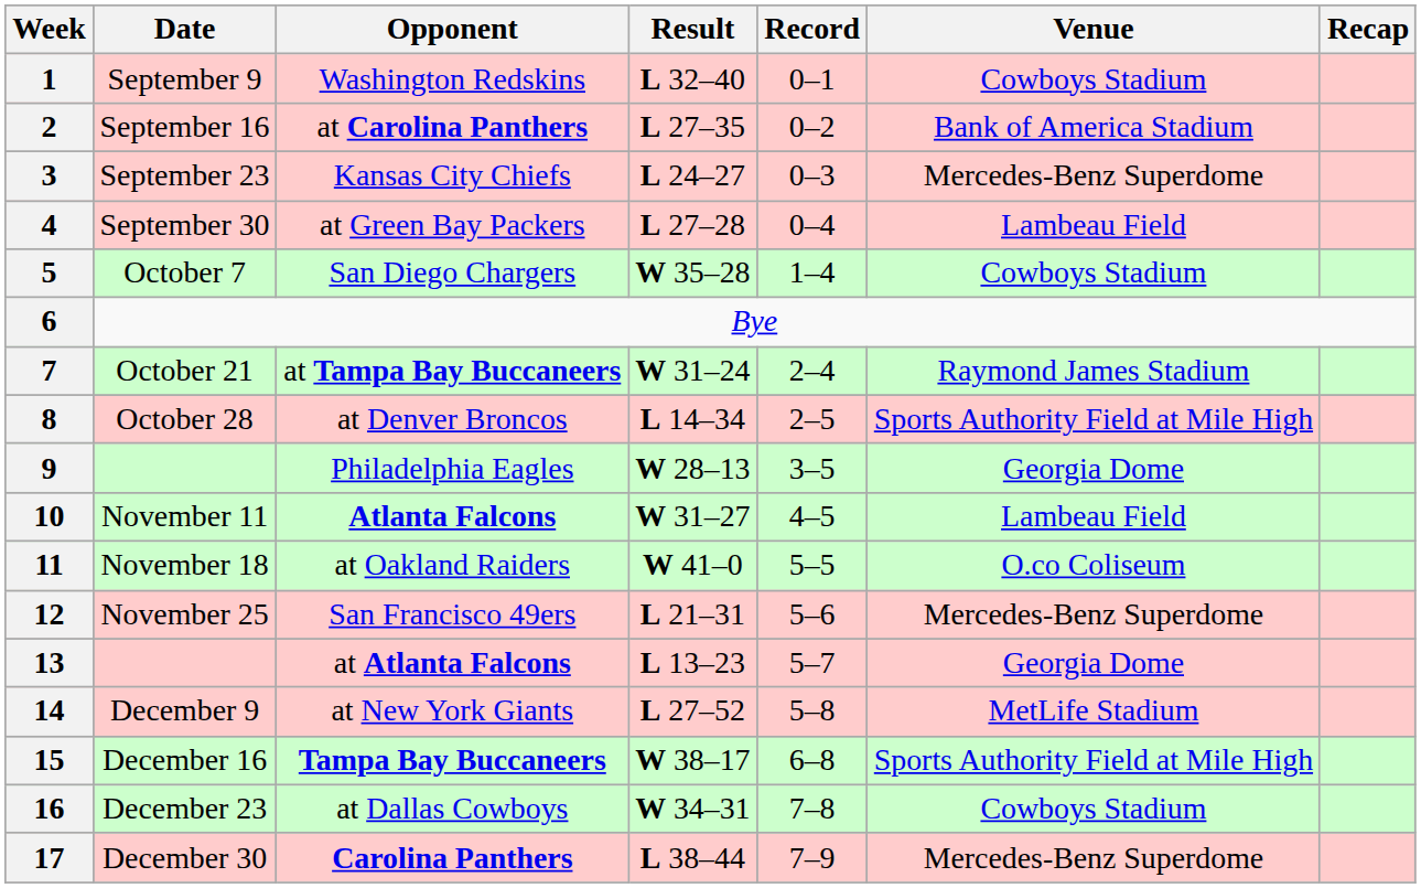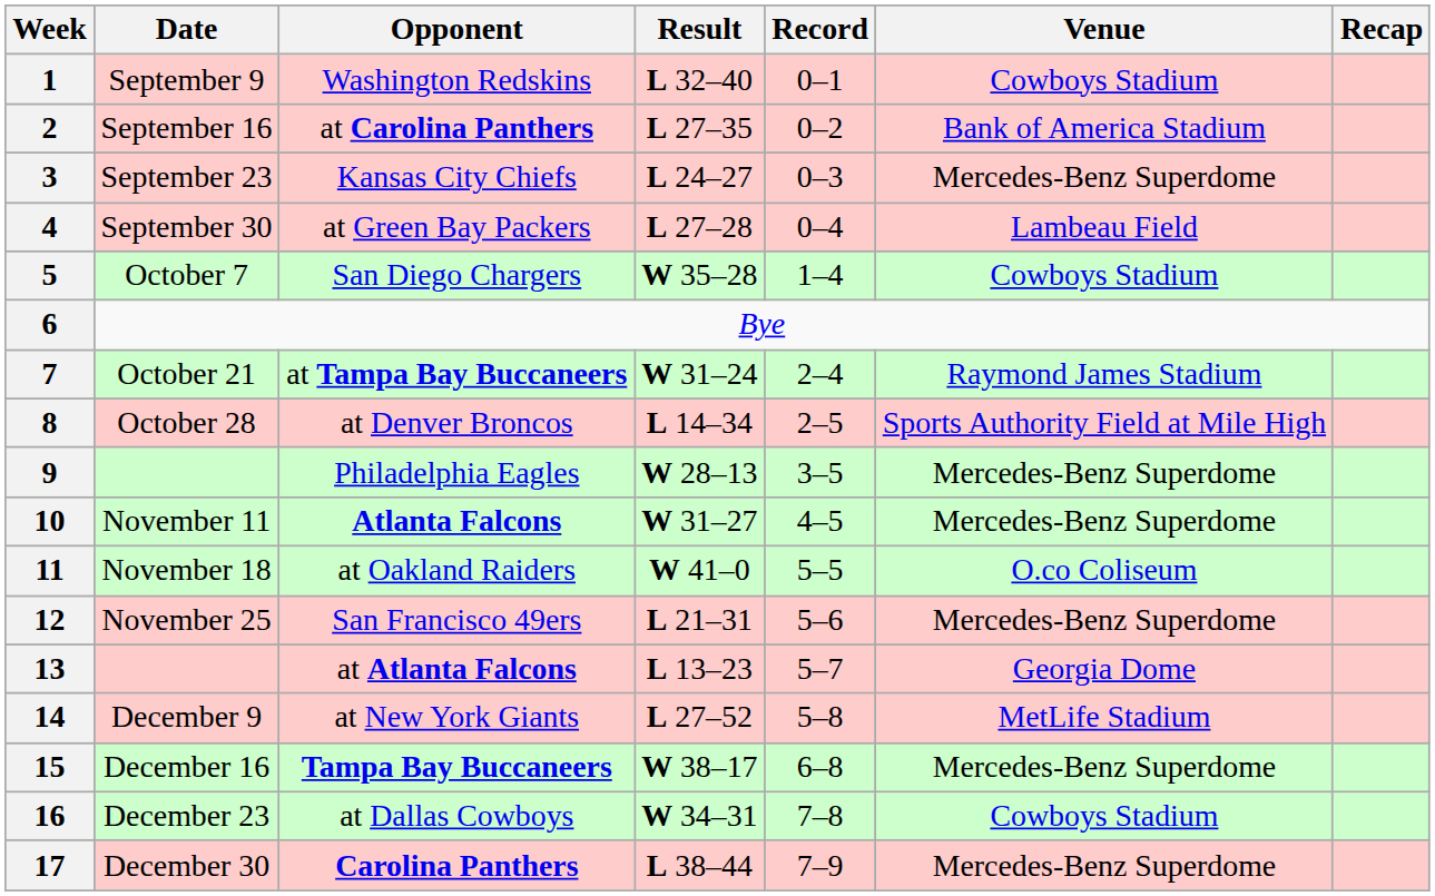9 | Venue: Georgia Dome -> Mercedes-Benz Superdome
10 | Venue: Lambeau Field -> Mercedes-Benz Superdome
15 | Venue: Sports Authority Field at Mile High -> Mercedes-Benz Superdome
